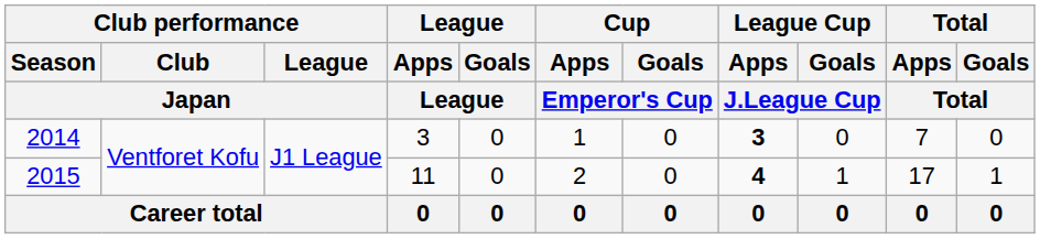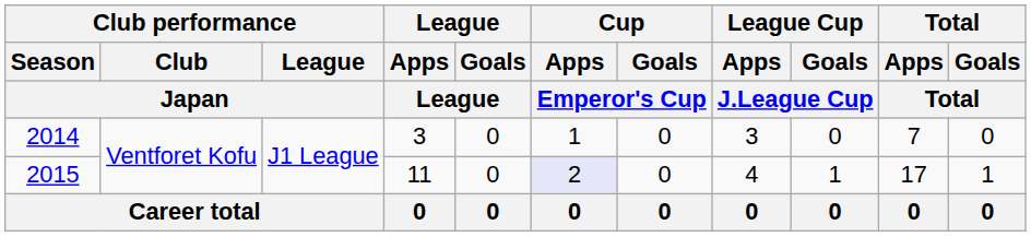2014 | League Cup / Apps / J.League Cup: bold -> normal
2015 | Cup / Apps / Emperor's Cup: no background -> lavender background
2015 | League Cup / Apps / J.League Cup: bold -> normal
